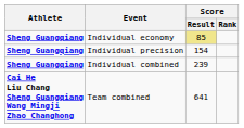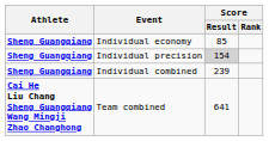Individual economy | Score / Result: khaki background -> no background
Individual precision | Score / Result: no background -> lightgrey background
